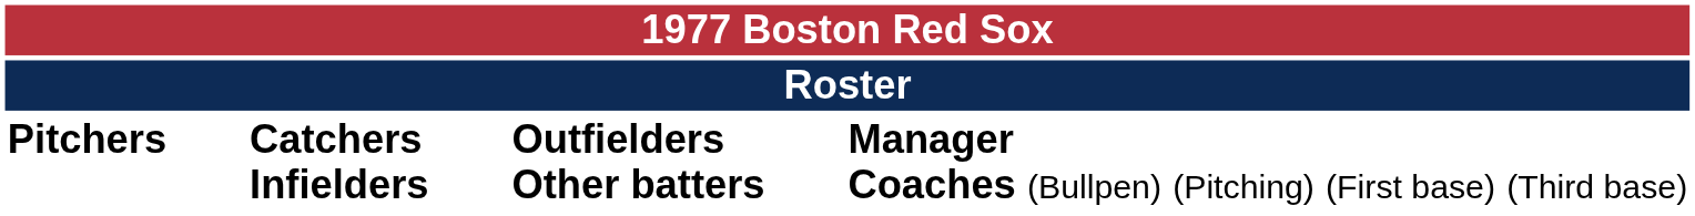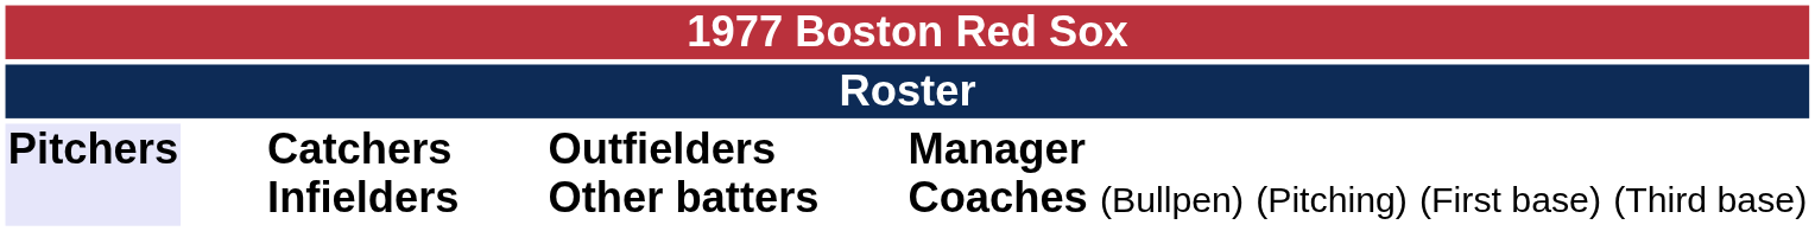Pitchers | column 1: no background -> lavender background
